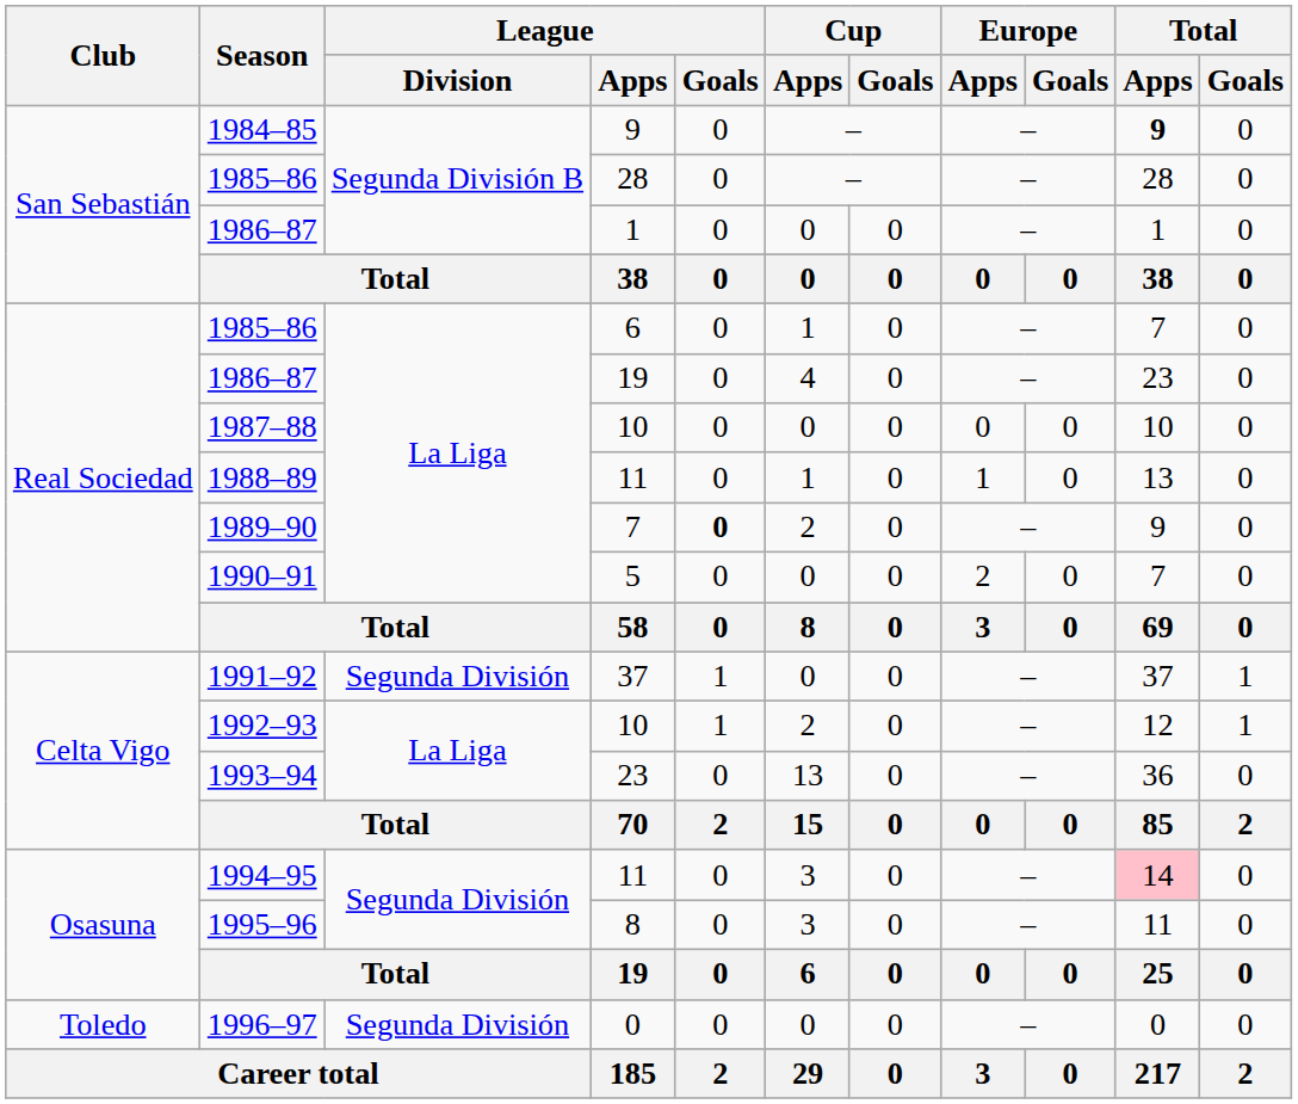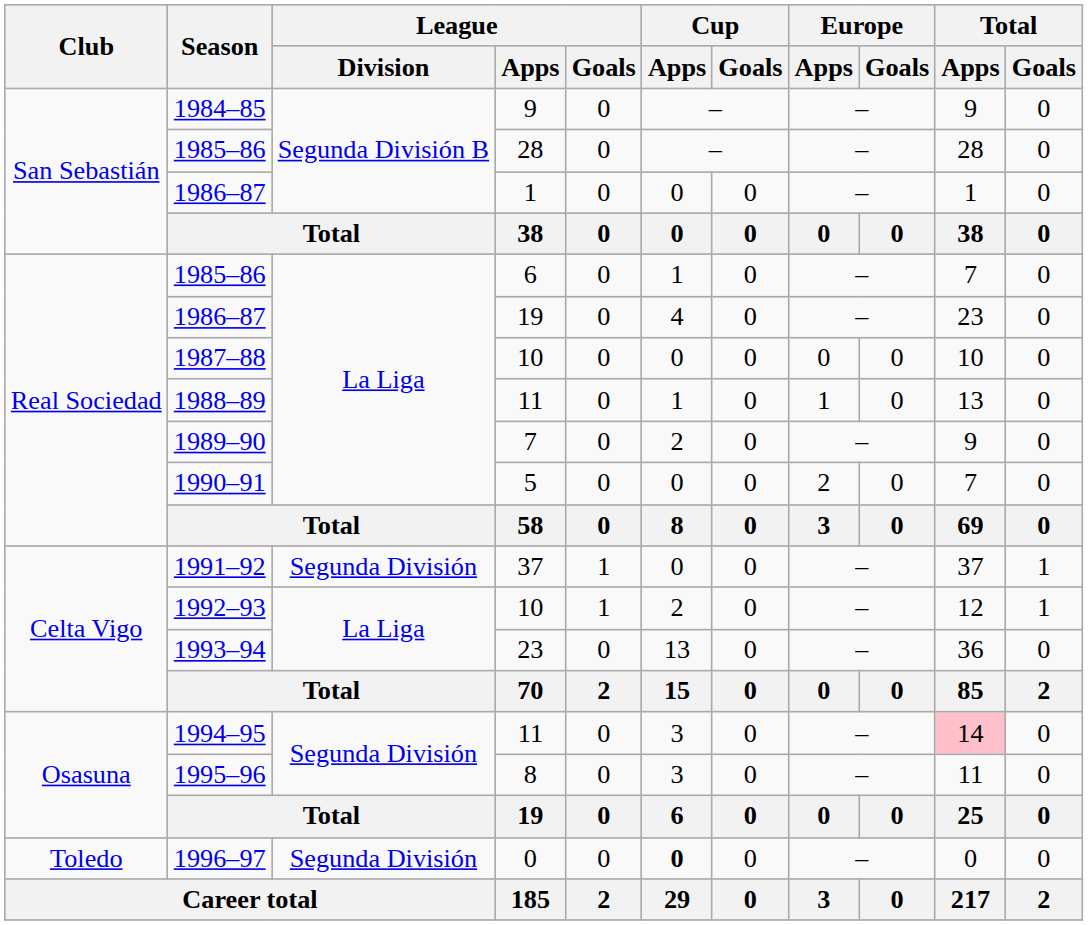1984–85 | Total / Apps: bold -> normal
1989–90 | League / Goals: bold -> normal
1996–97 | Cup / Apps: normal -> bold
